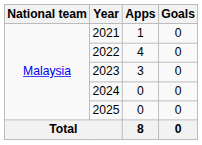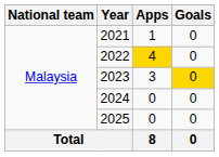2022 | Apps: no background -> gold background
2023 | Goals: no background -> gold background
